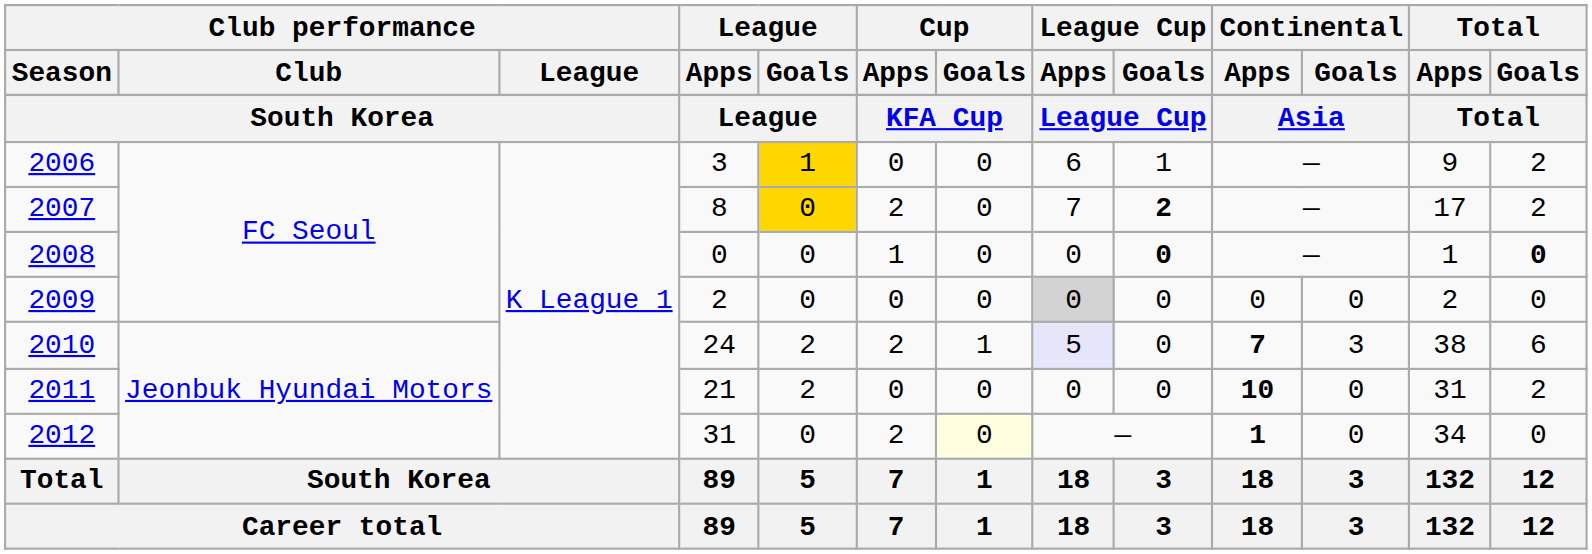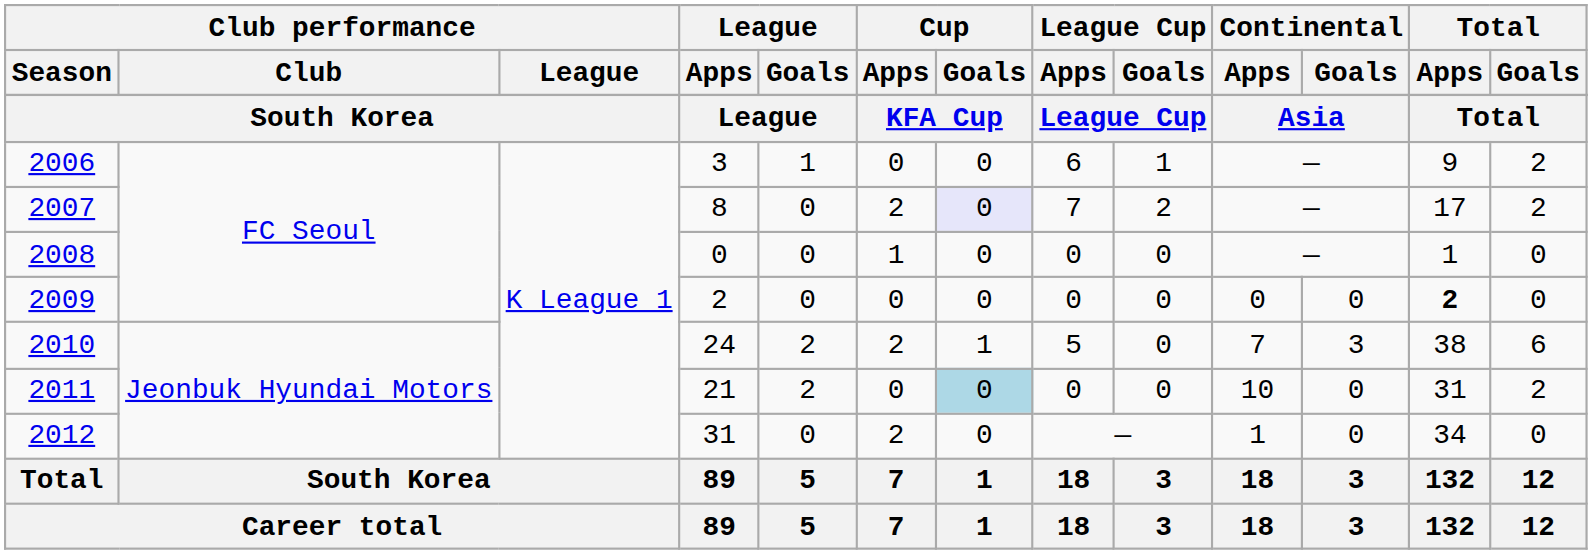2006 | League / Goals: gold background -> no background
2007 | League / Goals: gold background -> no background
2007 | Cup / Goals: no background -> lavender background
2007 | League Cup / Goals: bold -> normal
2008 | League Cup / Goals: bold -> normal
2008 | Total / Goals: bold -> normal
2009 | League Cup / Apps: lightgrey background -> no background
2009 | Total / Apps: normal -> bold
2010 | League Cup / Apps: lavender background -> no background
2010 | Continental / Apps: bold -> normal
2011 | Cup / Goals: no background -> lightblue background
2011 | Continental / Apps: bold -> normal
2012 | Cup / Goals: lightyellow background -> no background
2012 | Continental / Apps: bold -> normal
